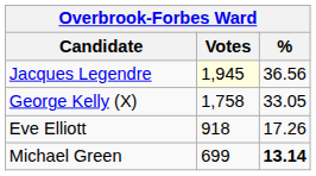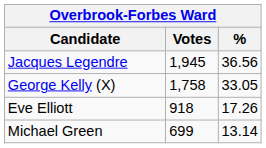Jacques Legendre | Votes: lightyellow background -> no background
Michael Green | %: bold -> normal
